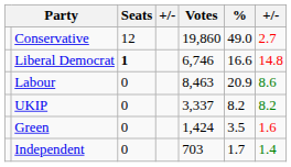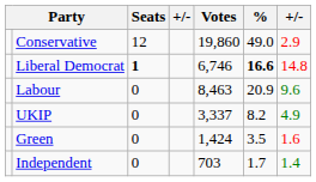Conservative | column 7: 2.7 -> 2.9
Liberal Democrat | %: normal -> bold
Labour | column 7: 8.6 -> 9.6
UKIP | column 7: 8.2 -> 4.9
